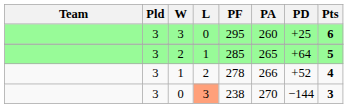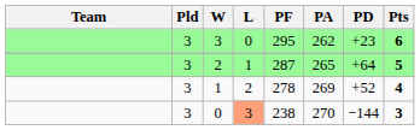row 2 | PA: 260 -> 262
row 2 | PD: +25 -> +23
row 3 | PF: 285 -> 287
row 4 | PA: 266 -> 269
